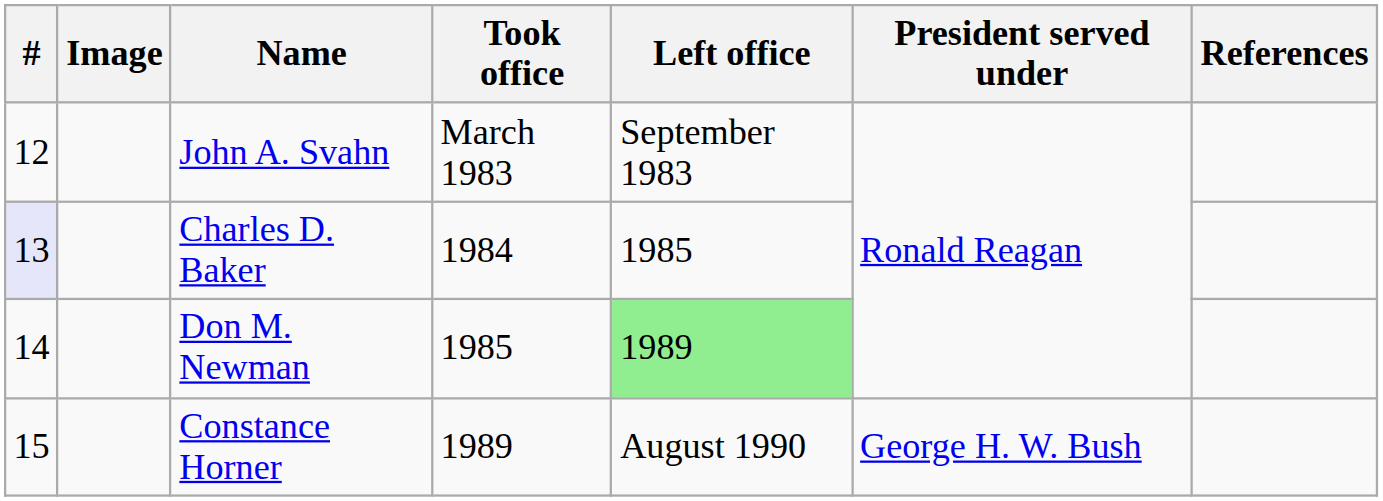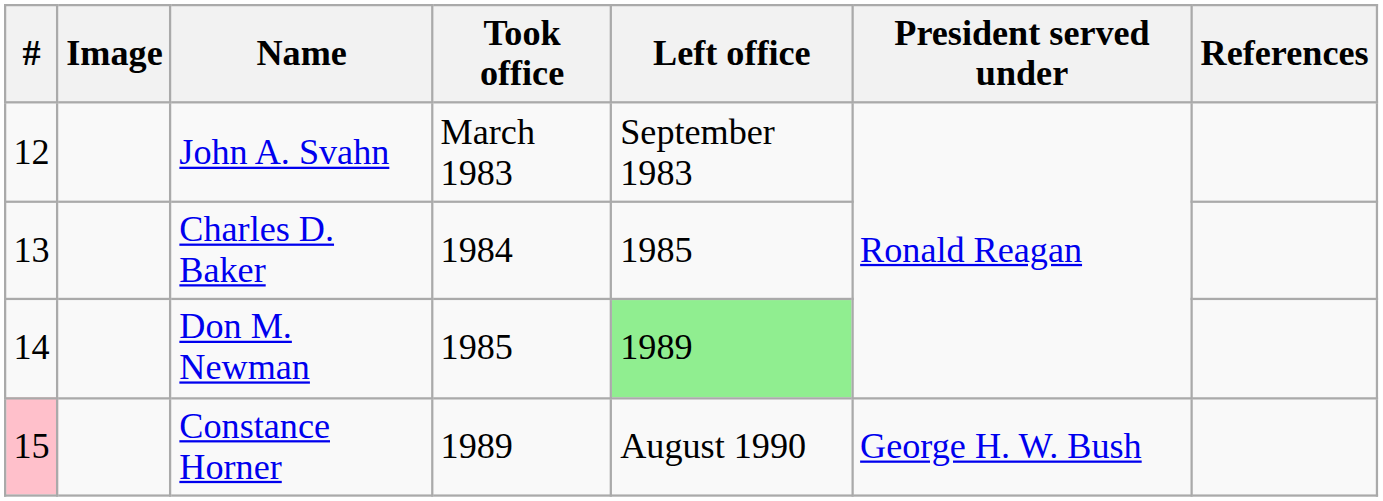Charles D. Baker | #: lavender background -> no background
Constance Horner | #: no background -> pink background
